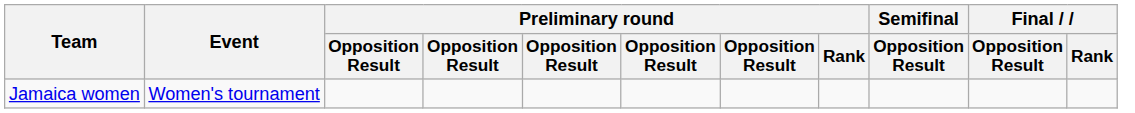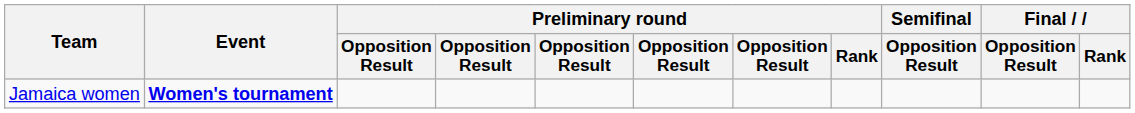Jamaica women | Event: normal -> bold
